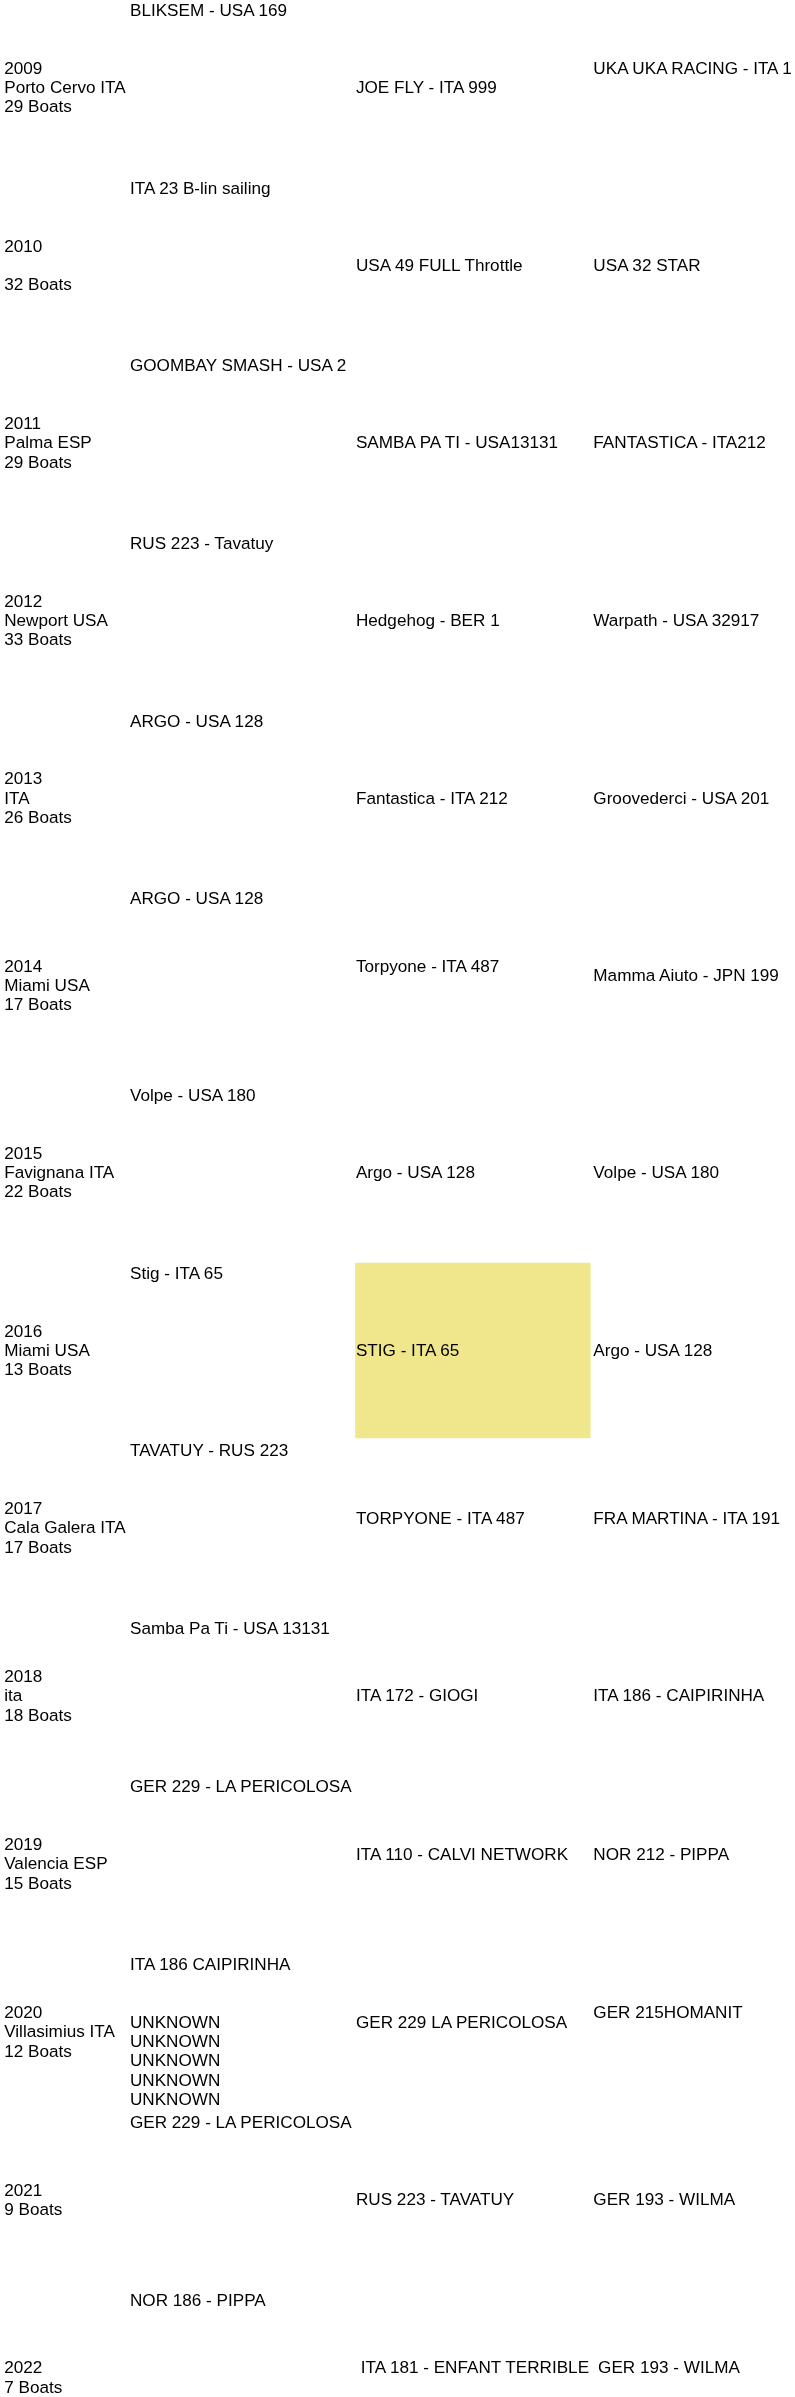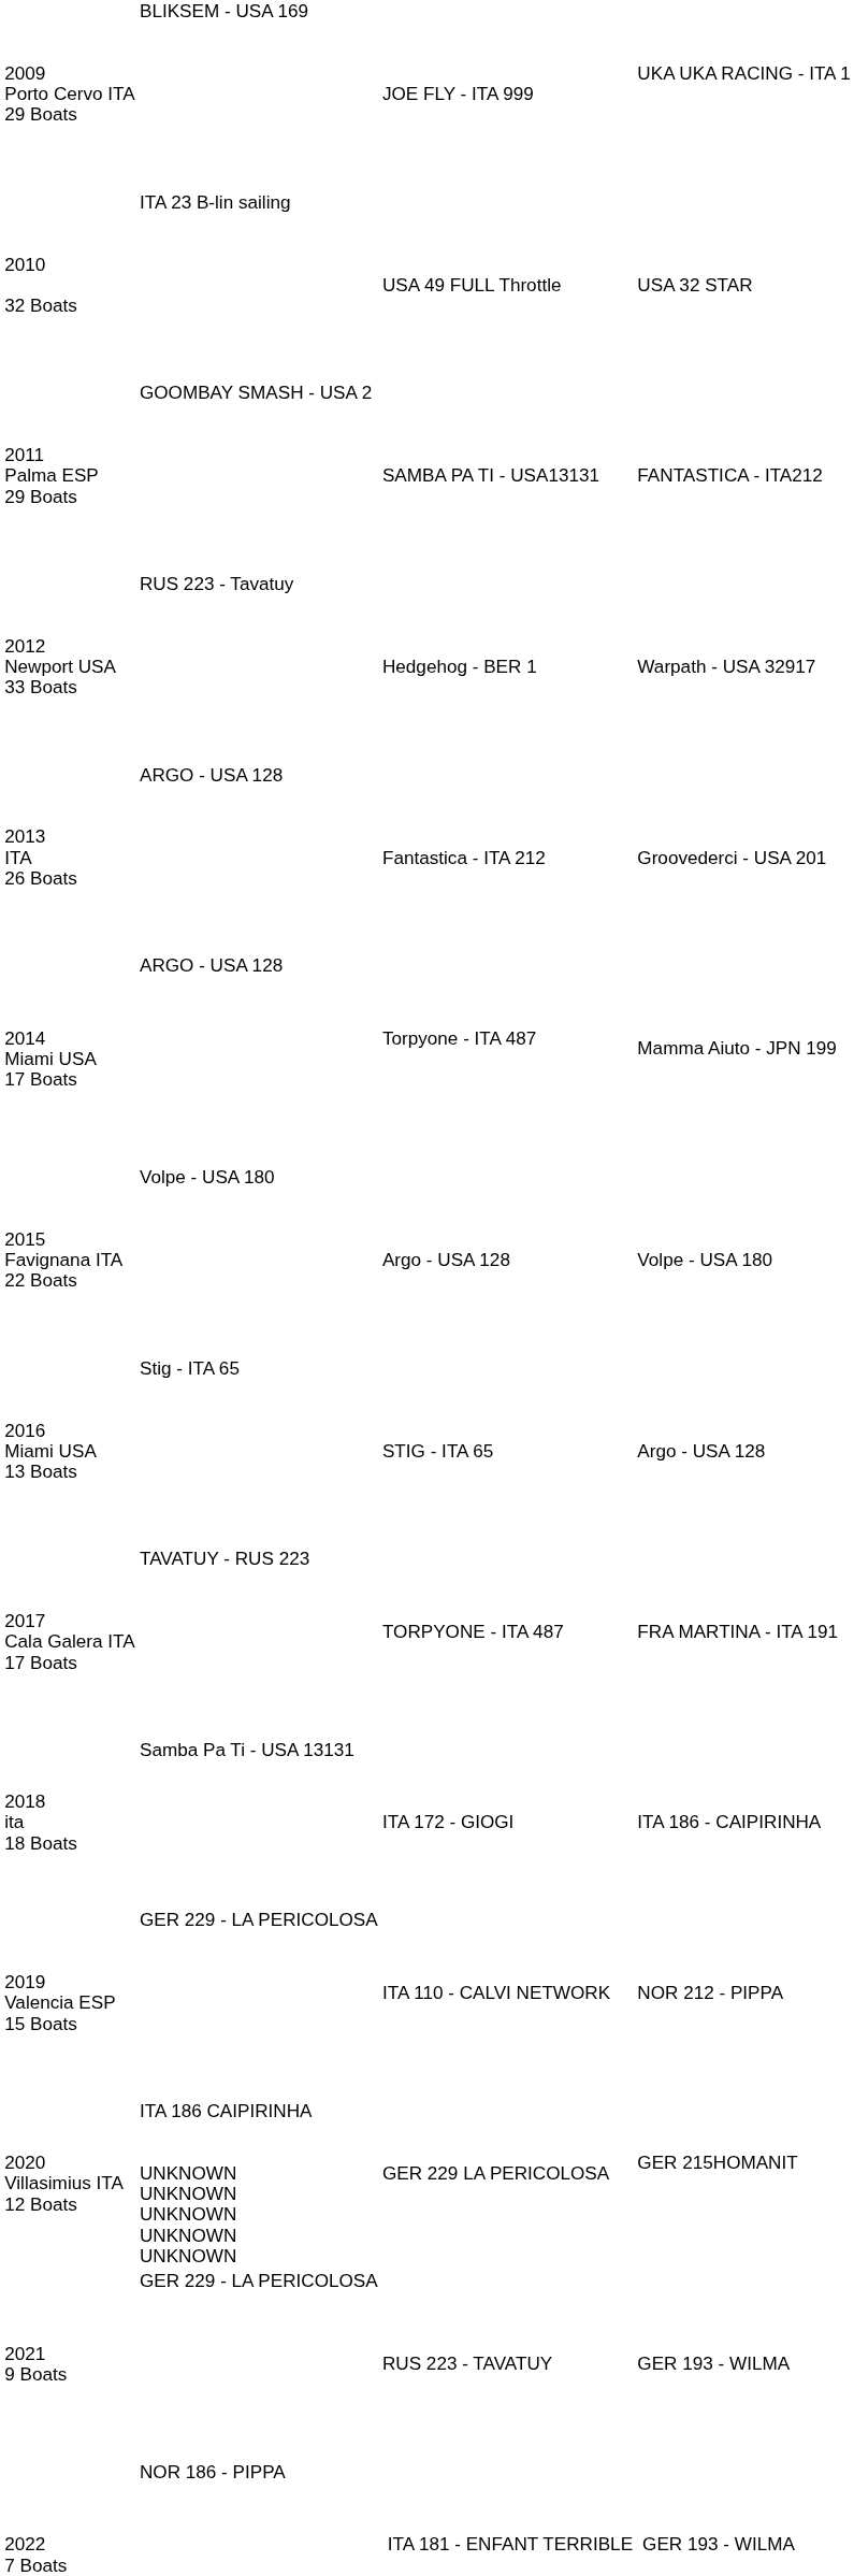2016 Miami USA 13 Boats | column 3: khaki background -> no background
